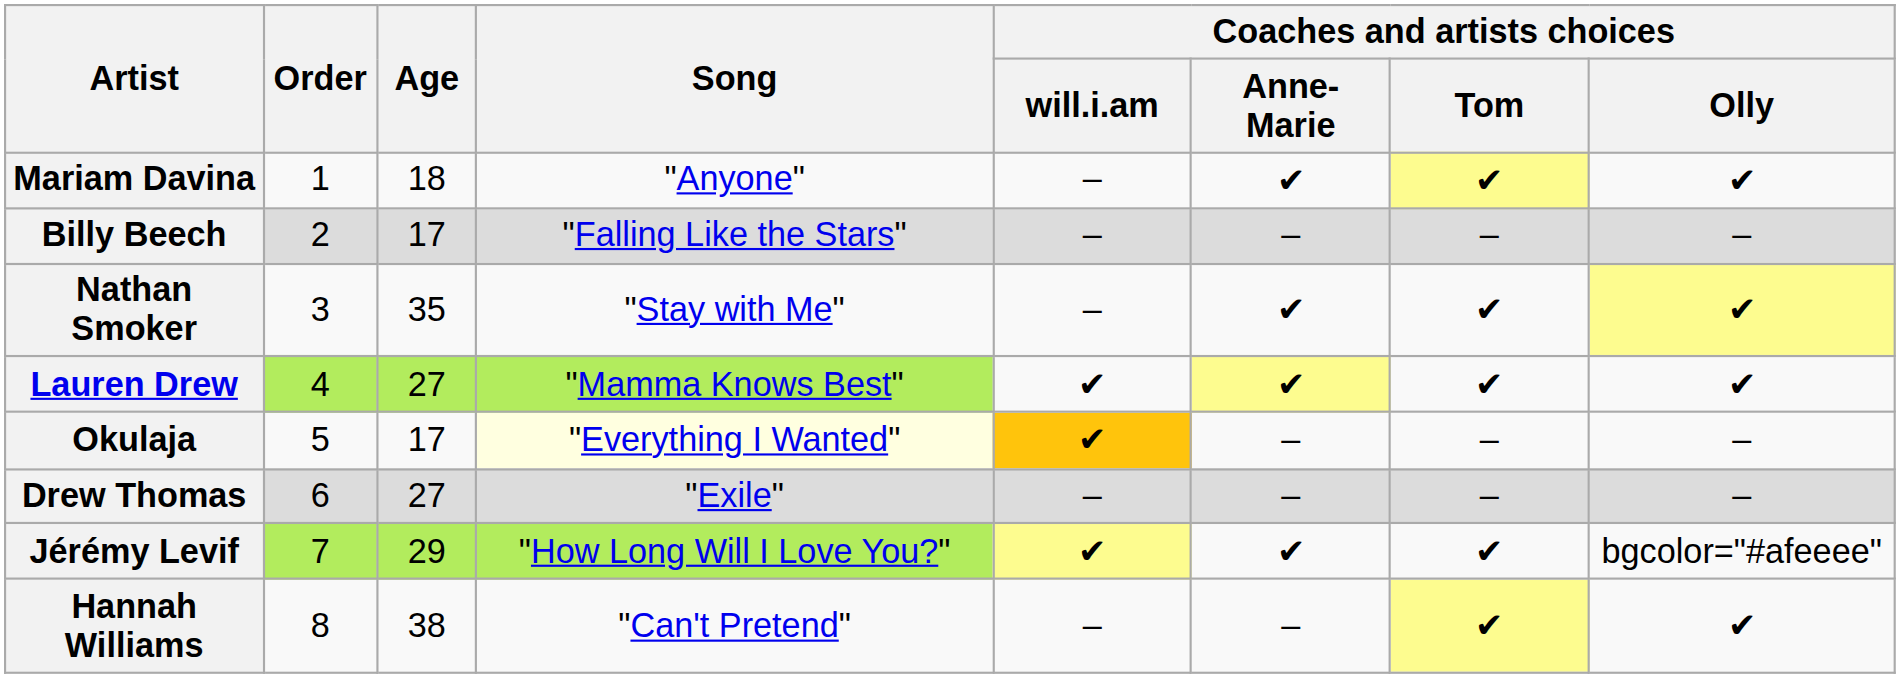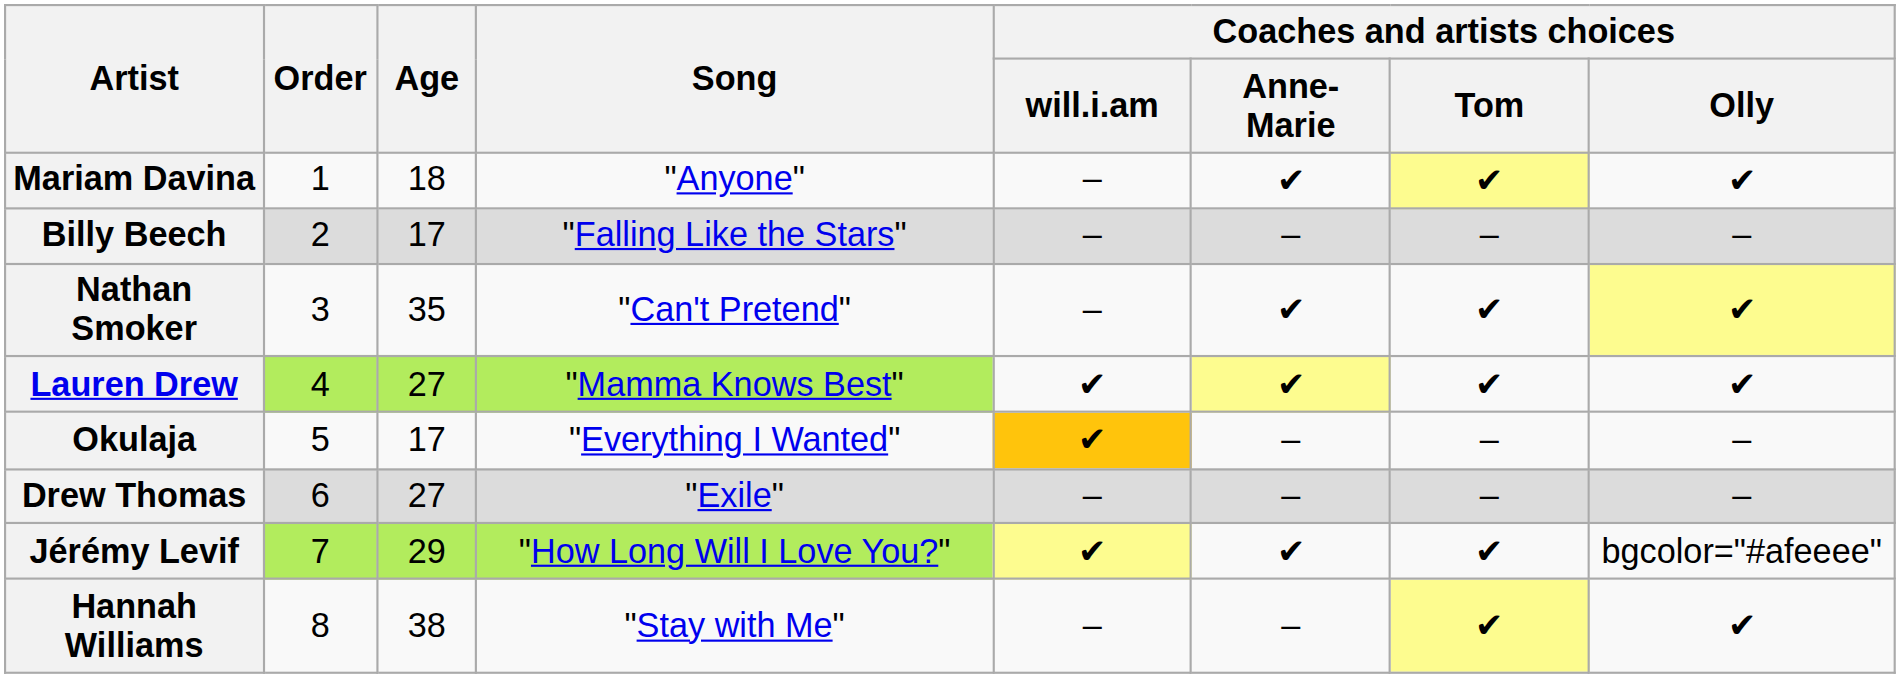Nathan Smoker | Song: "Stay with Me" -> "Can't Pretend"
Okulaja | Song: lightyellow background -> no background
Hannah Williams | Song: "Can't Pretend" -> "Stay with Me"
